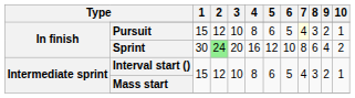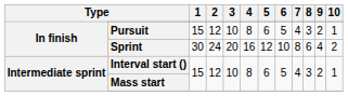Pursuit | 7: lightyellow background -> no background
Sprint | 2: lightgreen background -> no background
